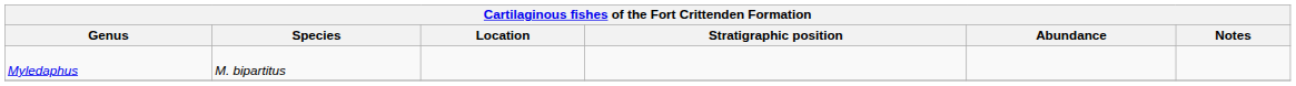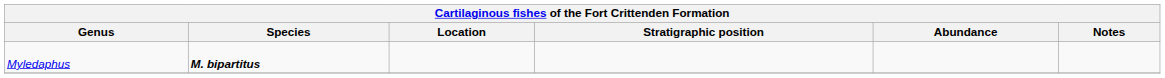Myledaphus | Species: normal -> bold
